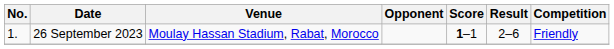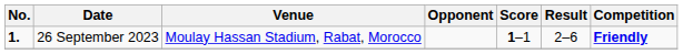26 September 2023 | No.: normal -> bold
26 September 2023 | Competition: normal -> bold
